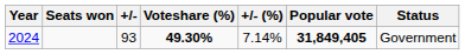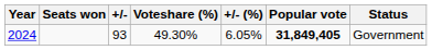2024 | Voteshare (%): bold -> normal
2024 | +/- (%): 7.14% -> 6.05%
